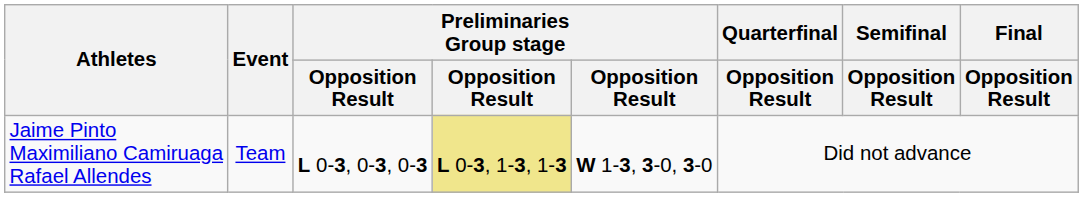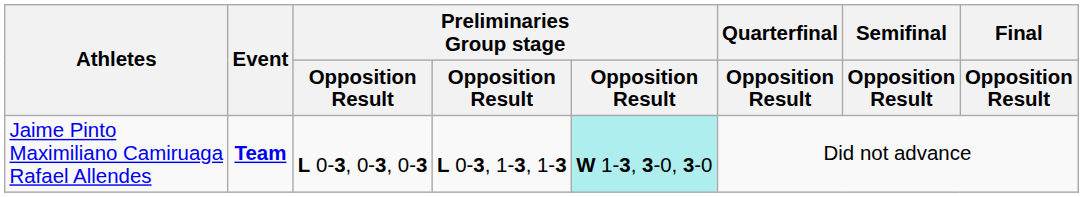Jaime Pinto Maximiliano Camiruaga Rafael Allendes | Event: normal -> bold
Jaime Pinto Maximiliano Camiruaga Rafael Allendes | column 4: khaki background -> no background
Jaime Pinto Maximiliano Camiruaga Rafael Allendes | column 5: no background -> paleturquoise background
